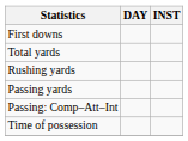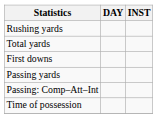rows swapped: First downs <-> Rushing yards
